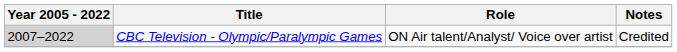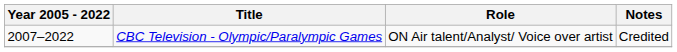CBC Television - Olympic/Paralympic Games | Year 2005 - 2022: lightgrey background -> no background
